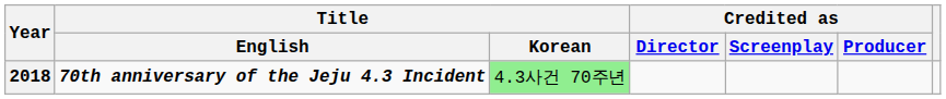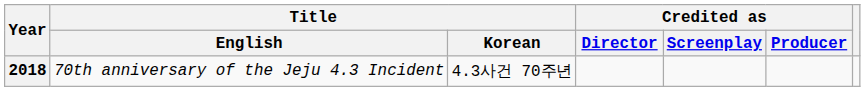2018 | Title / English: bold -> normal
2018 | Title / Korean: lightgreen background -> no background
